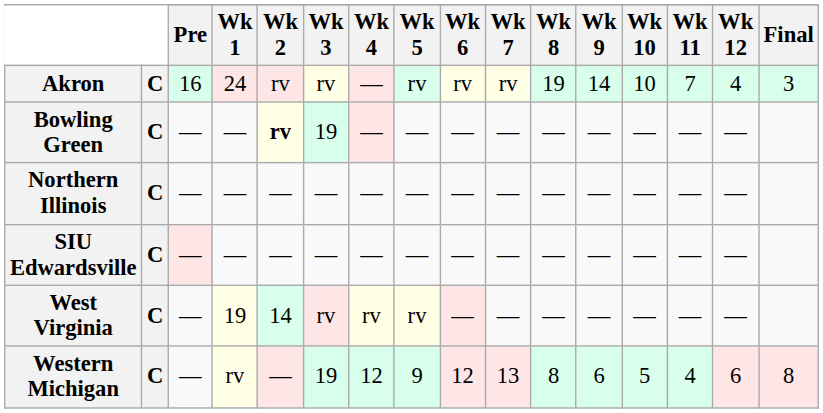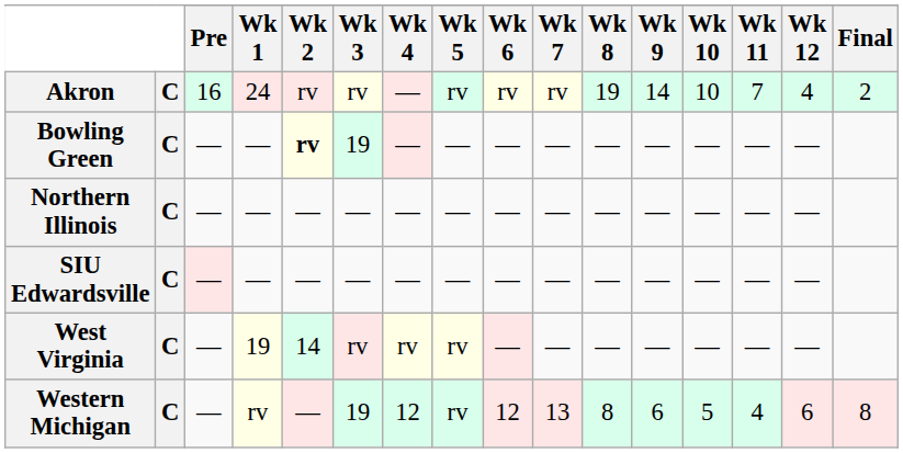Akron | Final: 3 -> 2
Western Michigan | Wk 5: 9 -> rv
